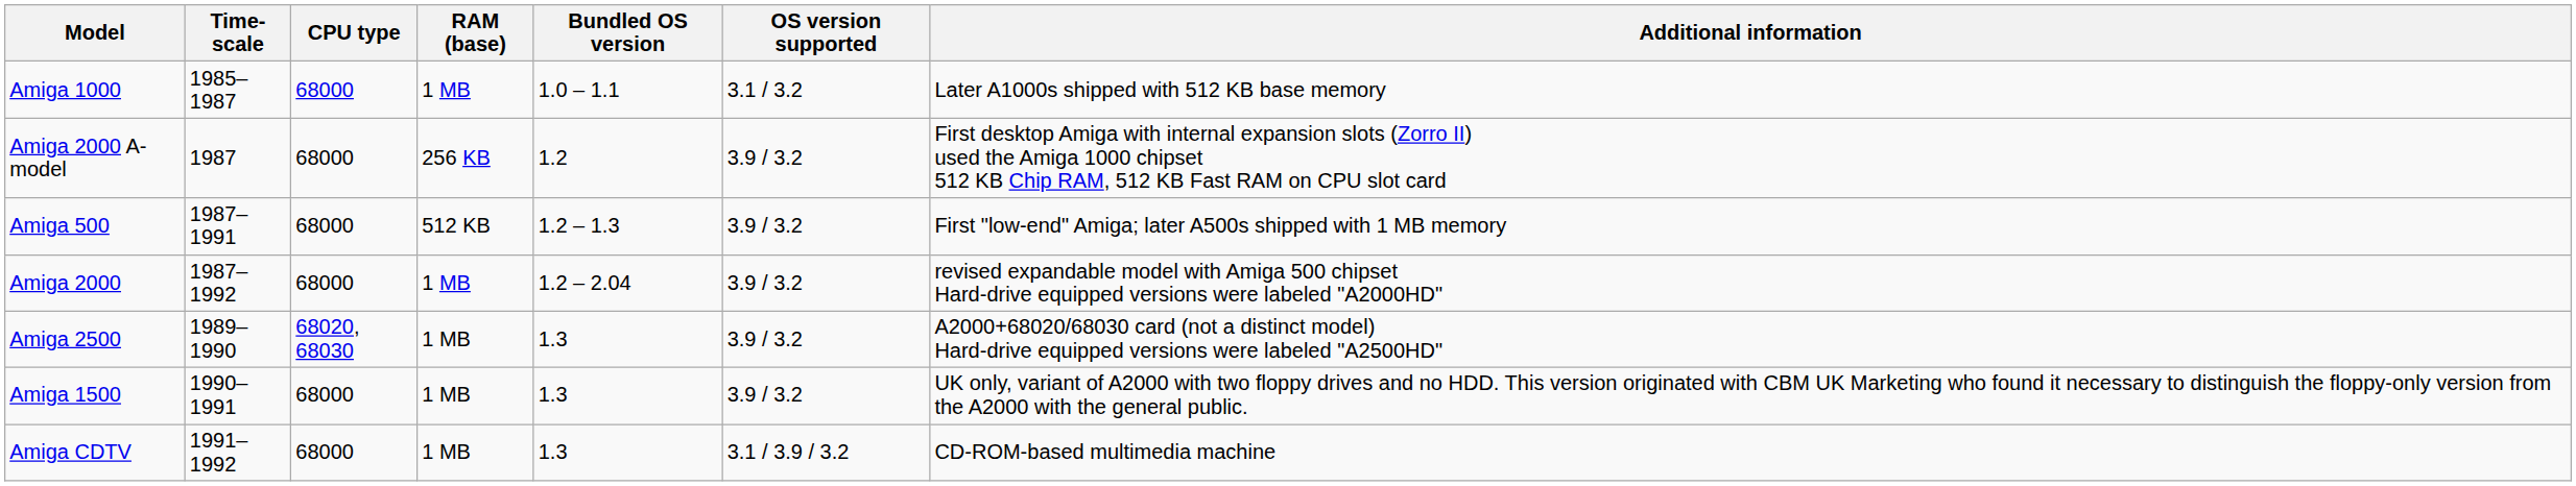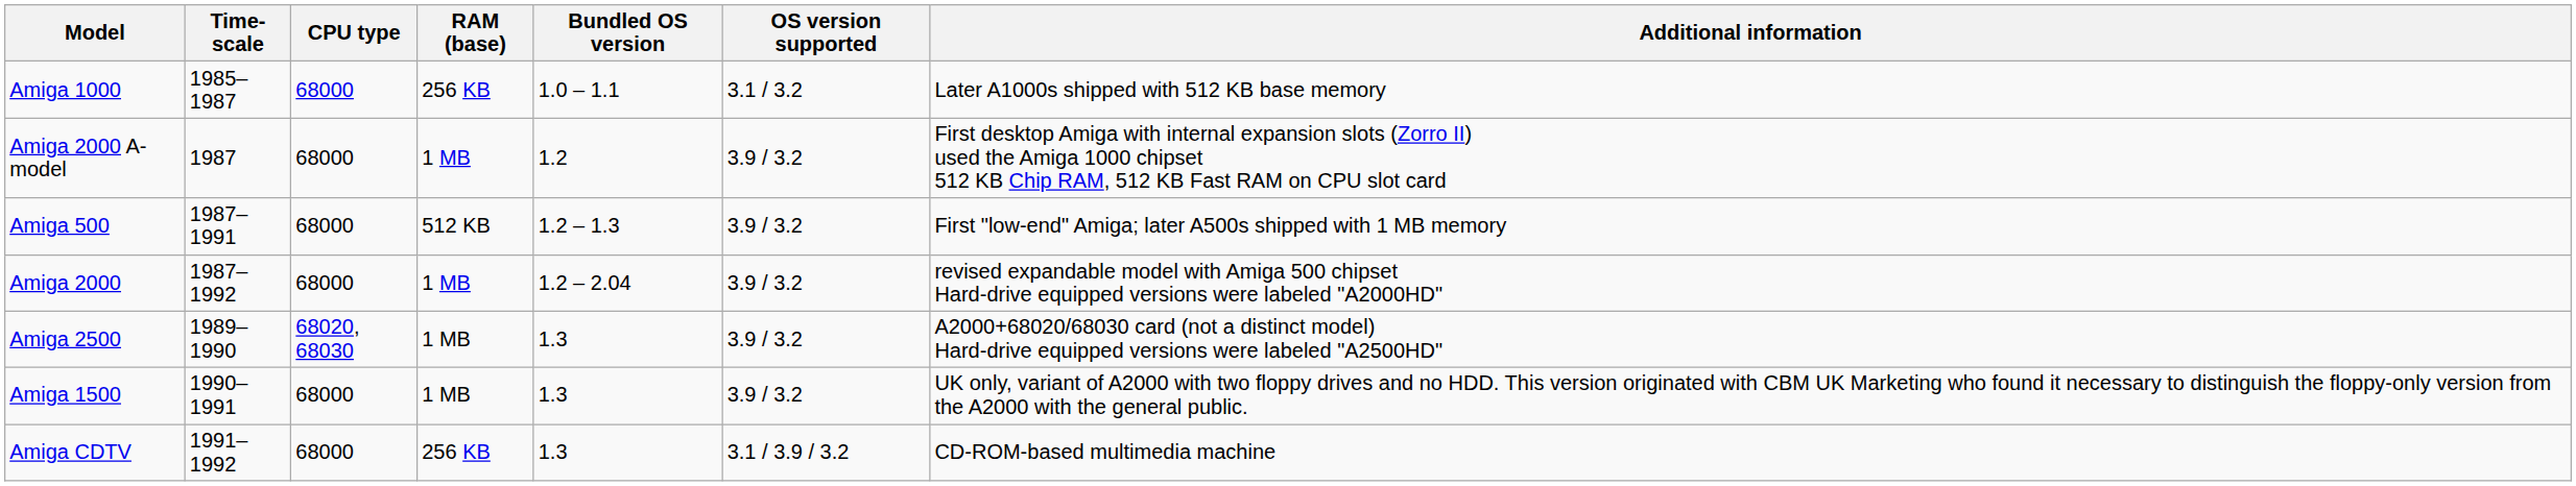Amiga 1000 | RAM (base): 1 MB -> 256 KB
Amiga 2000 A-model | RAM (base): 256 KB -> 1 MB
Amiga CDTV | RAM (base): 1 MB -> 256 KB
